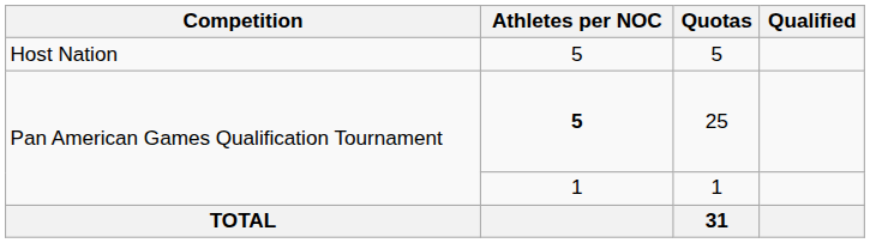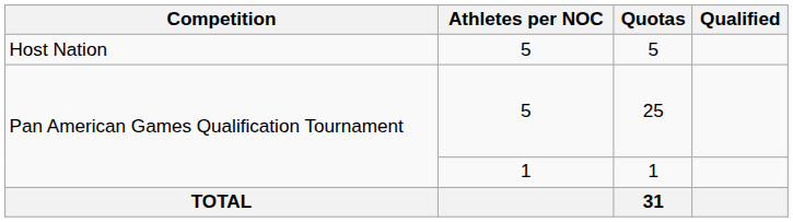25 | Athletes per NOC: bold -> normal
